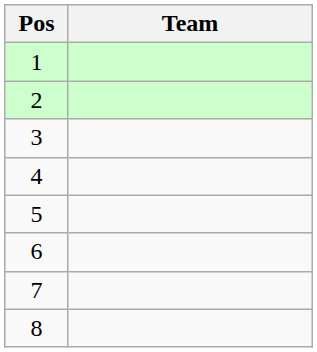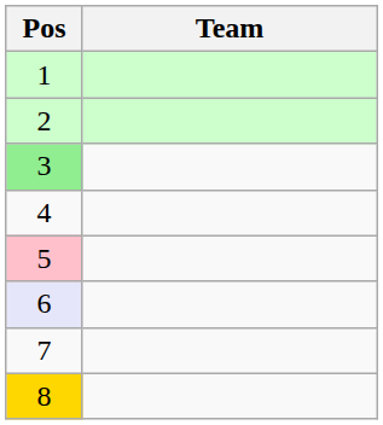3 | Pos: no background -> lightgreen background
5 | Pos: no background -> pink background
6 | Pos: no background -> lavender background
8 | Pos: no background -> gold background
